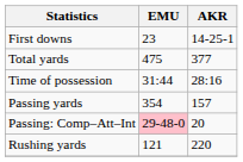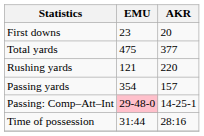First downs | AKR: 14-25-1 -> 20
rows swapped: Rushing yards <-> Time of possession
Passing: Comp–Att–Int | AKR: 20 -> 14-25-1
